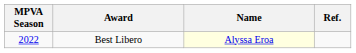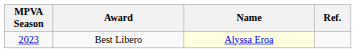Best Libero | MPVA Season: 2022 -> 2023
